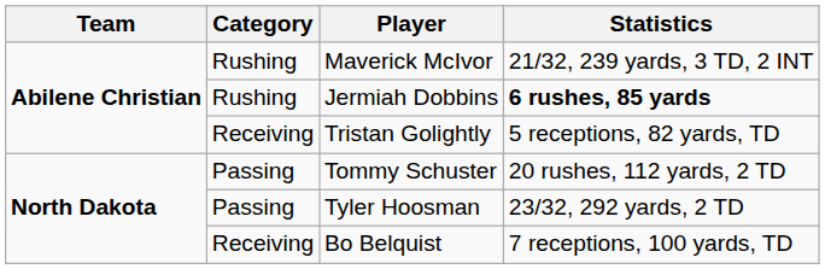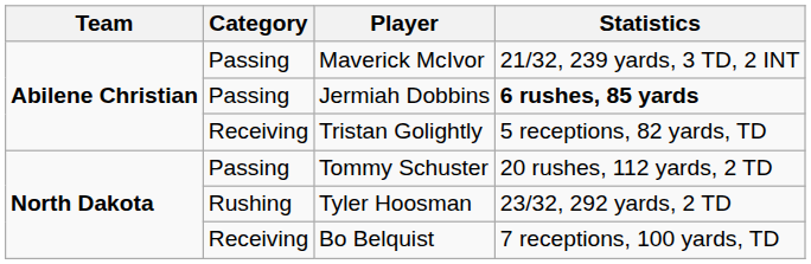Maverick McIvor | Category: Rushing -> Passing
Jermiah Dobbins | Category: Rushing -> Passing
Tyler Hoosman | Category: Passing -> Rushing
